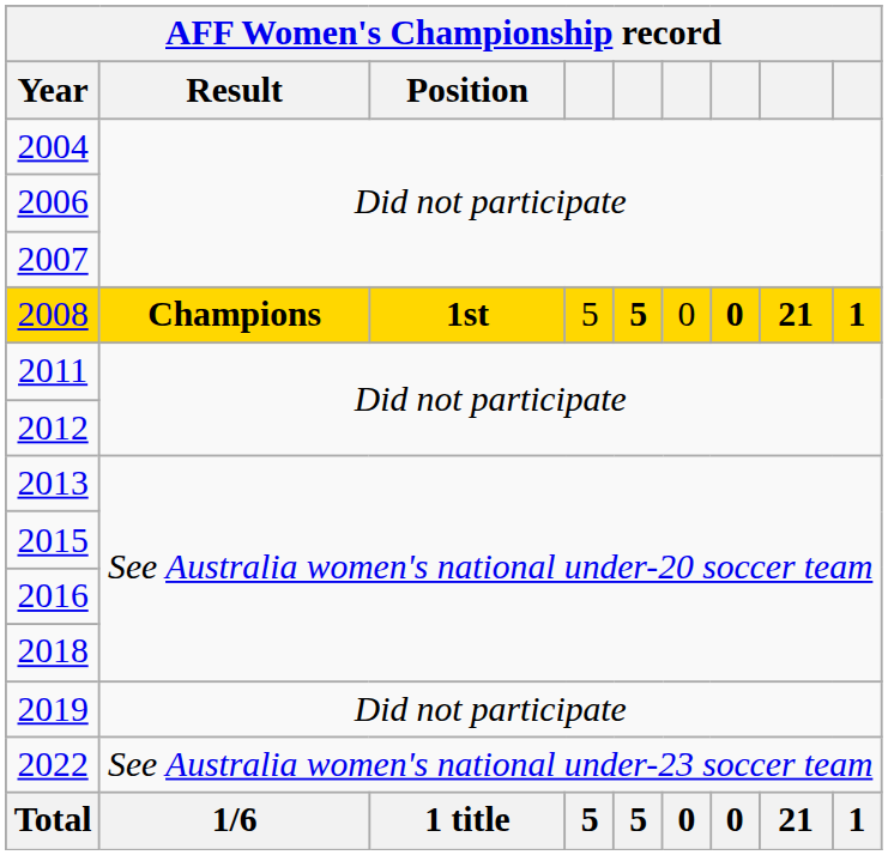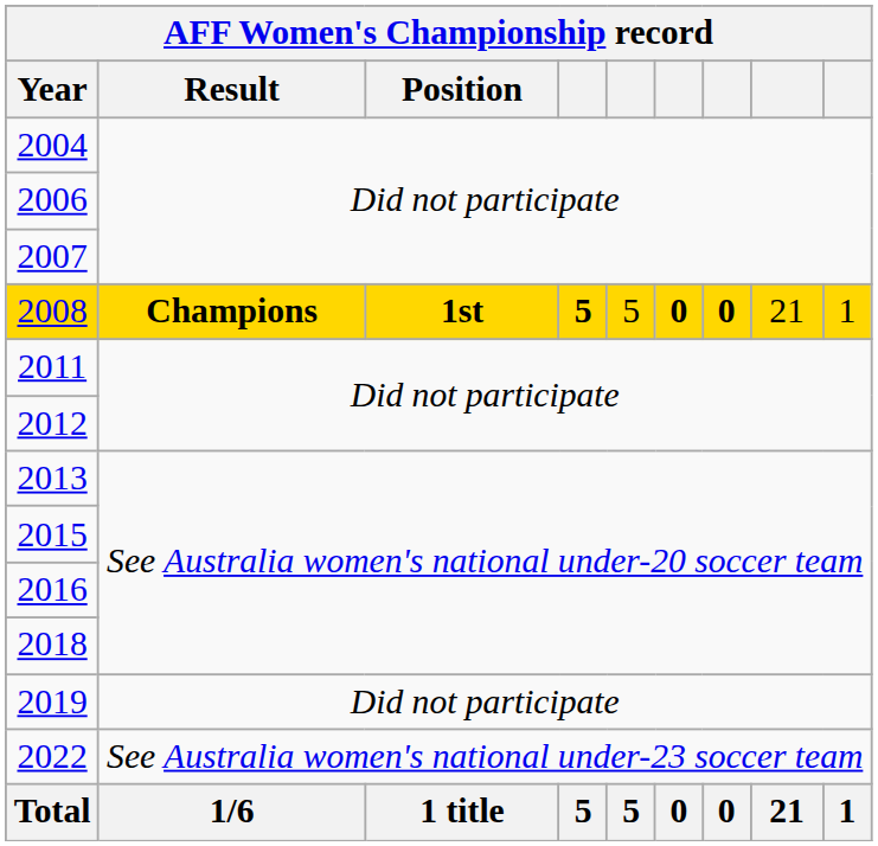2008 | column 4: normal -> bold
2008 | column 5: bold -> normal
2008 | column 6: normal -> bold
2008 | column 8: bold -> normal
2008 | column 9: bold -> normal
